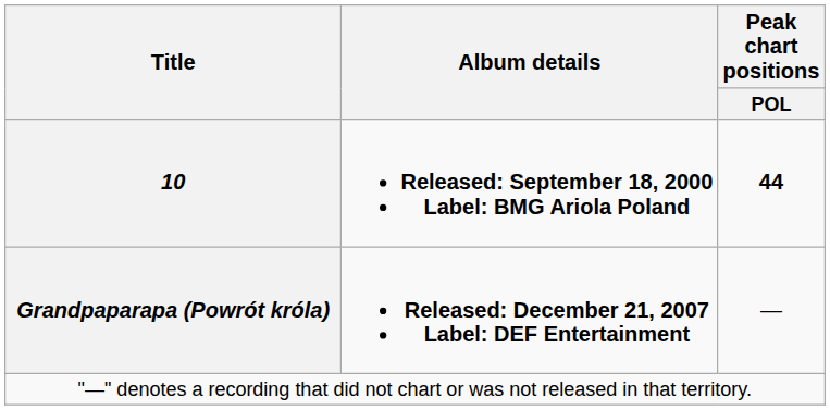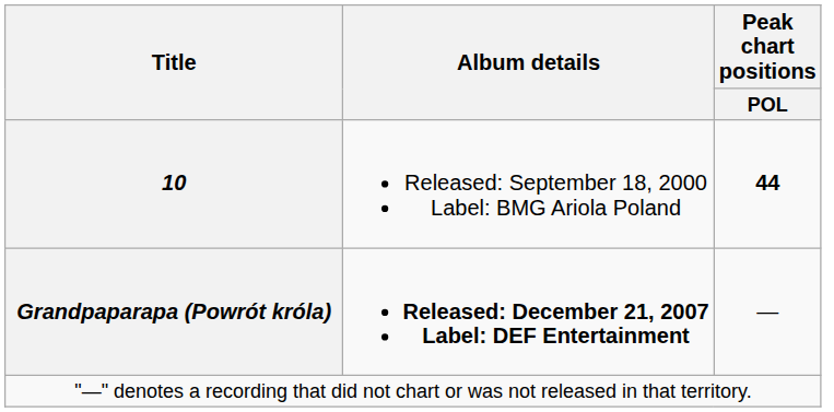10 | Album details: bold -> normal
